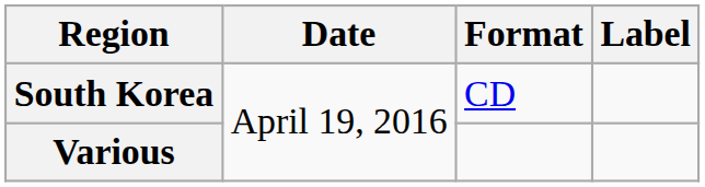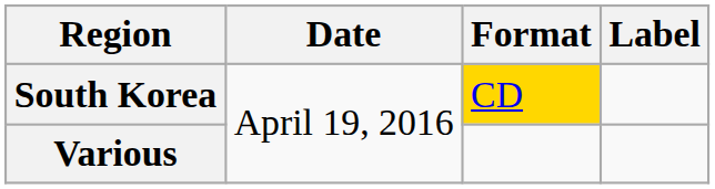South Korea | Format: no background -> gold background
